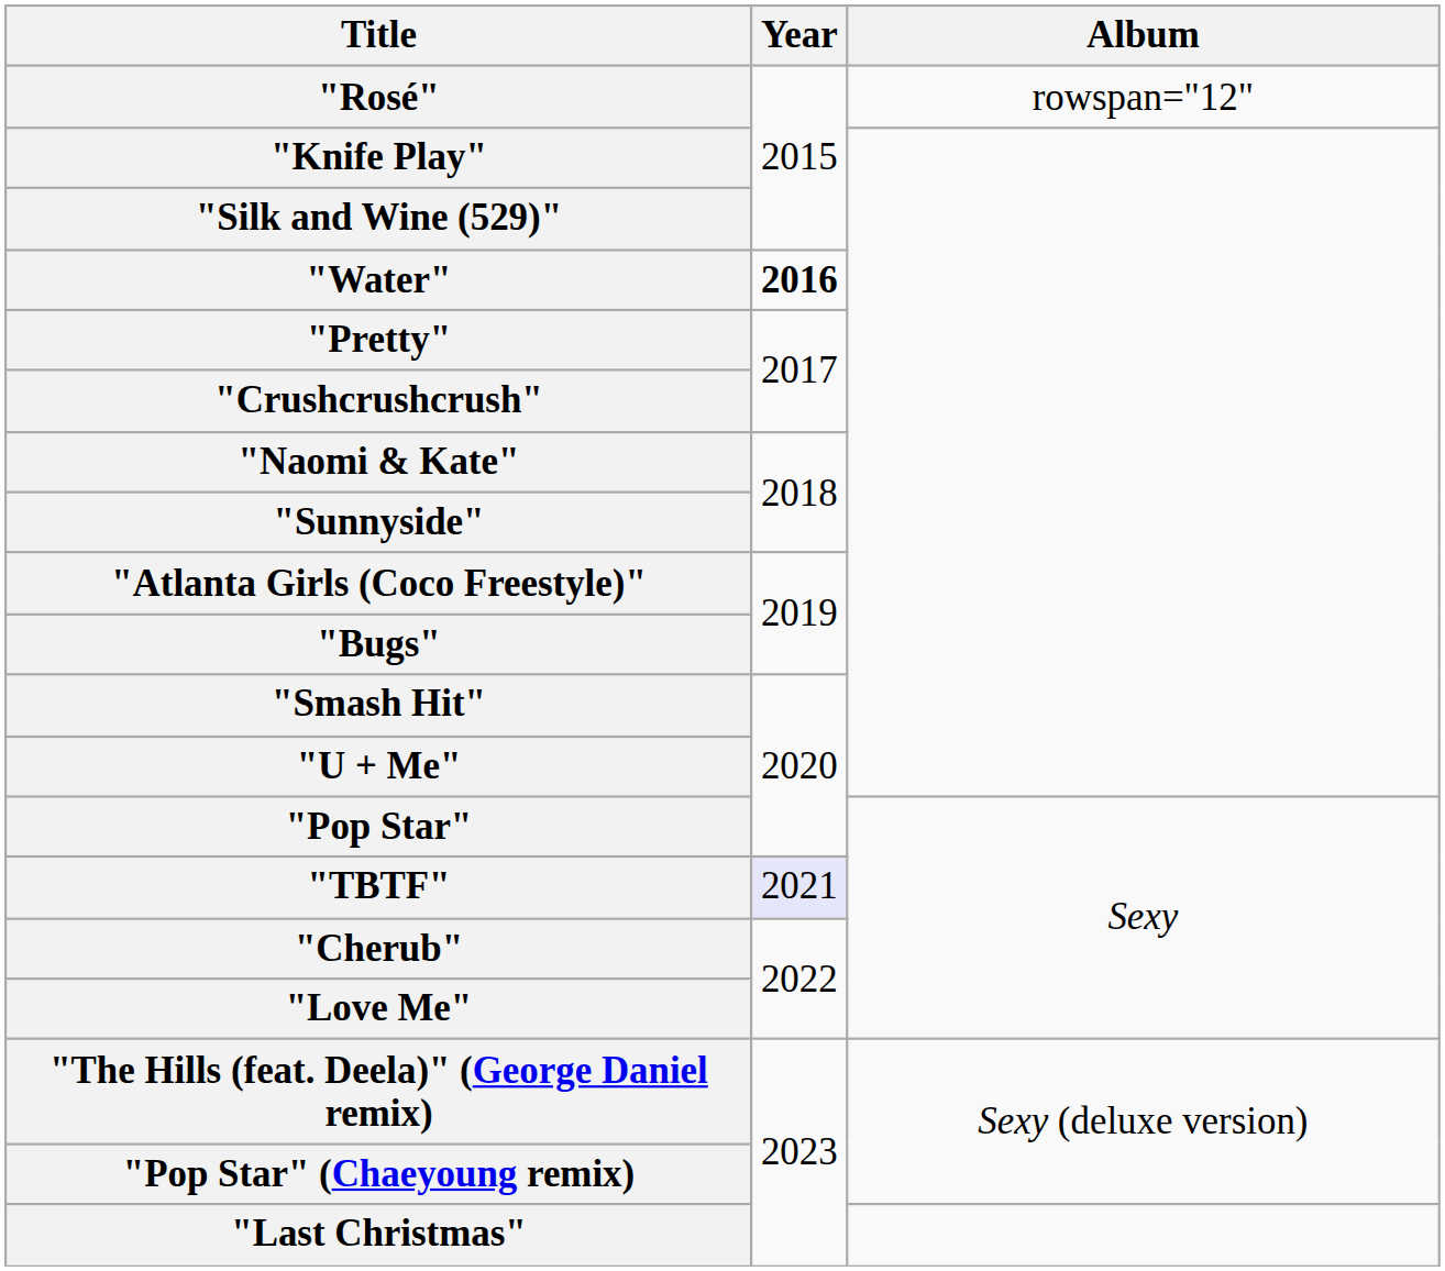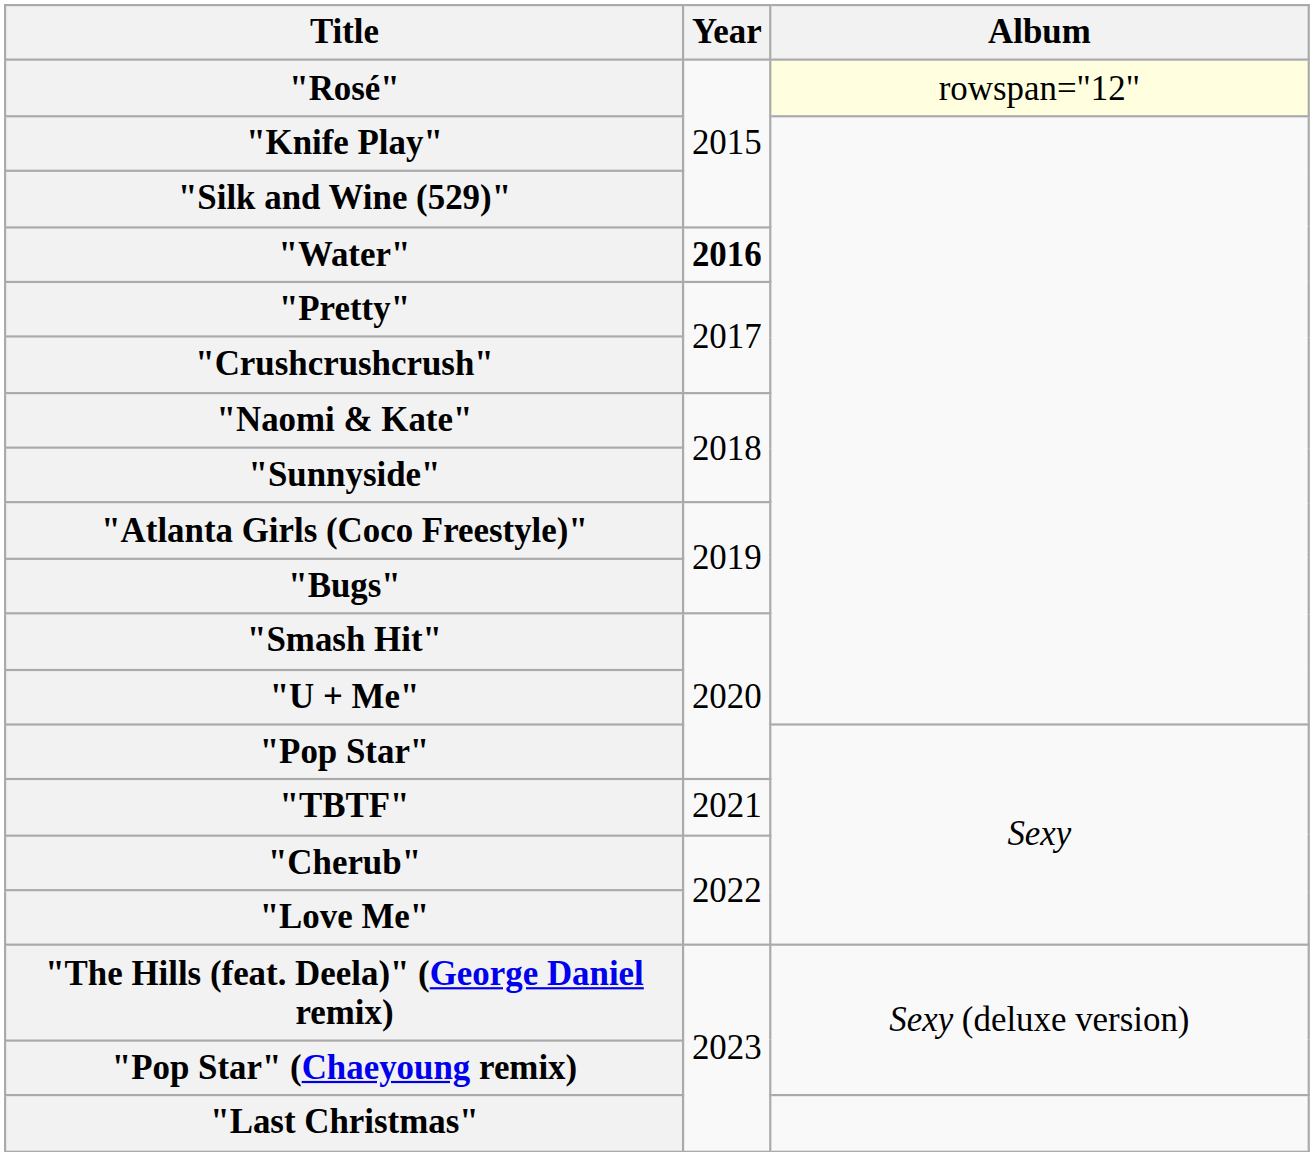"Rosé" | Album: no background -> lightyellow background
"TBTF" | Year: lavender background -> no background
